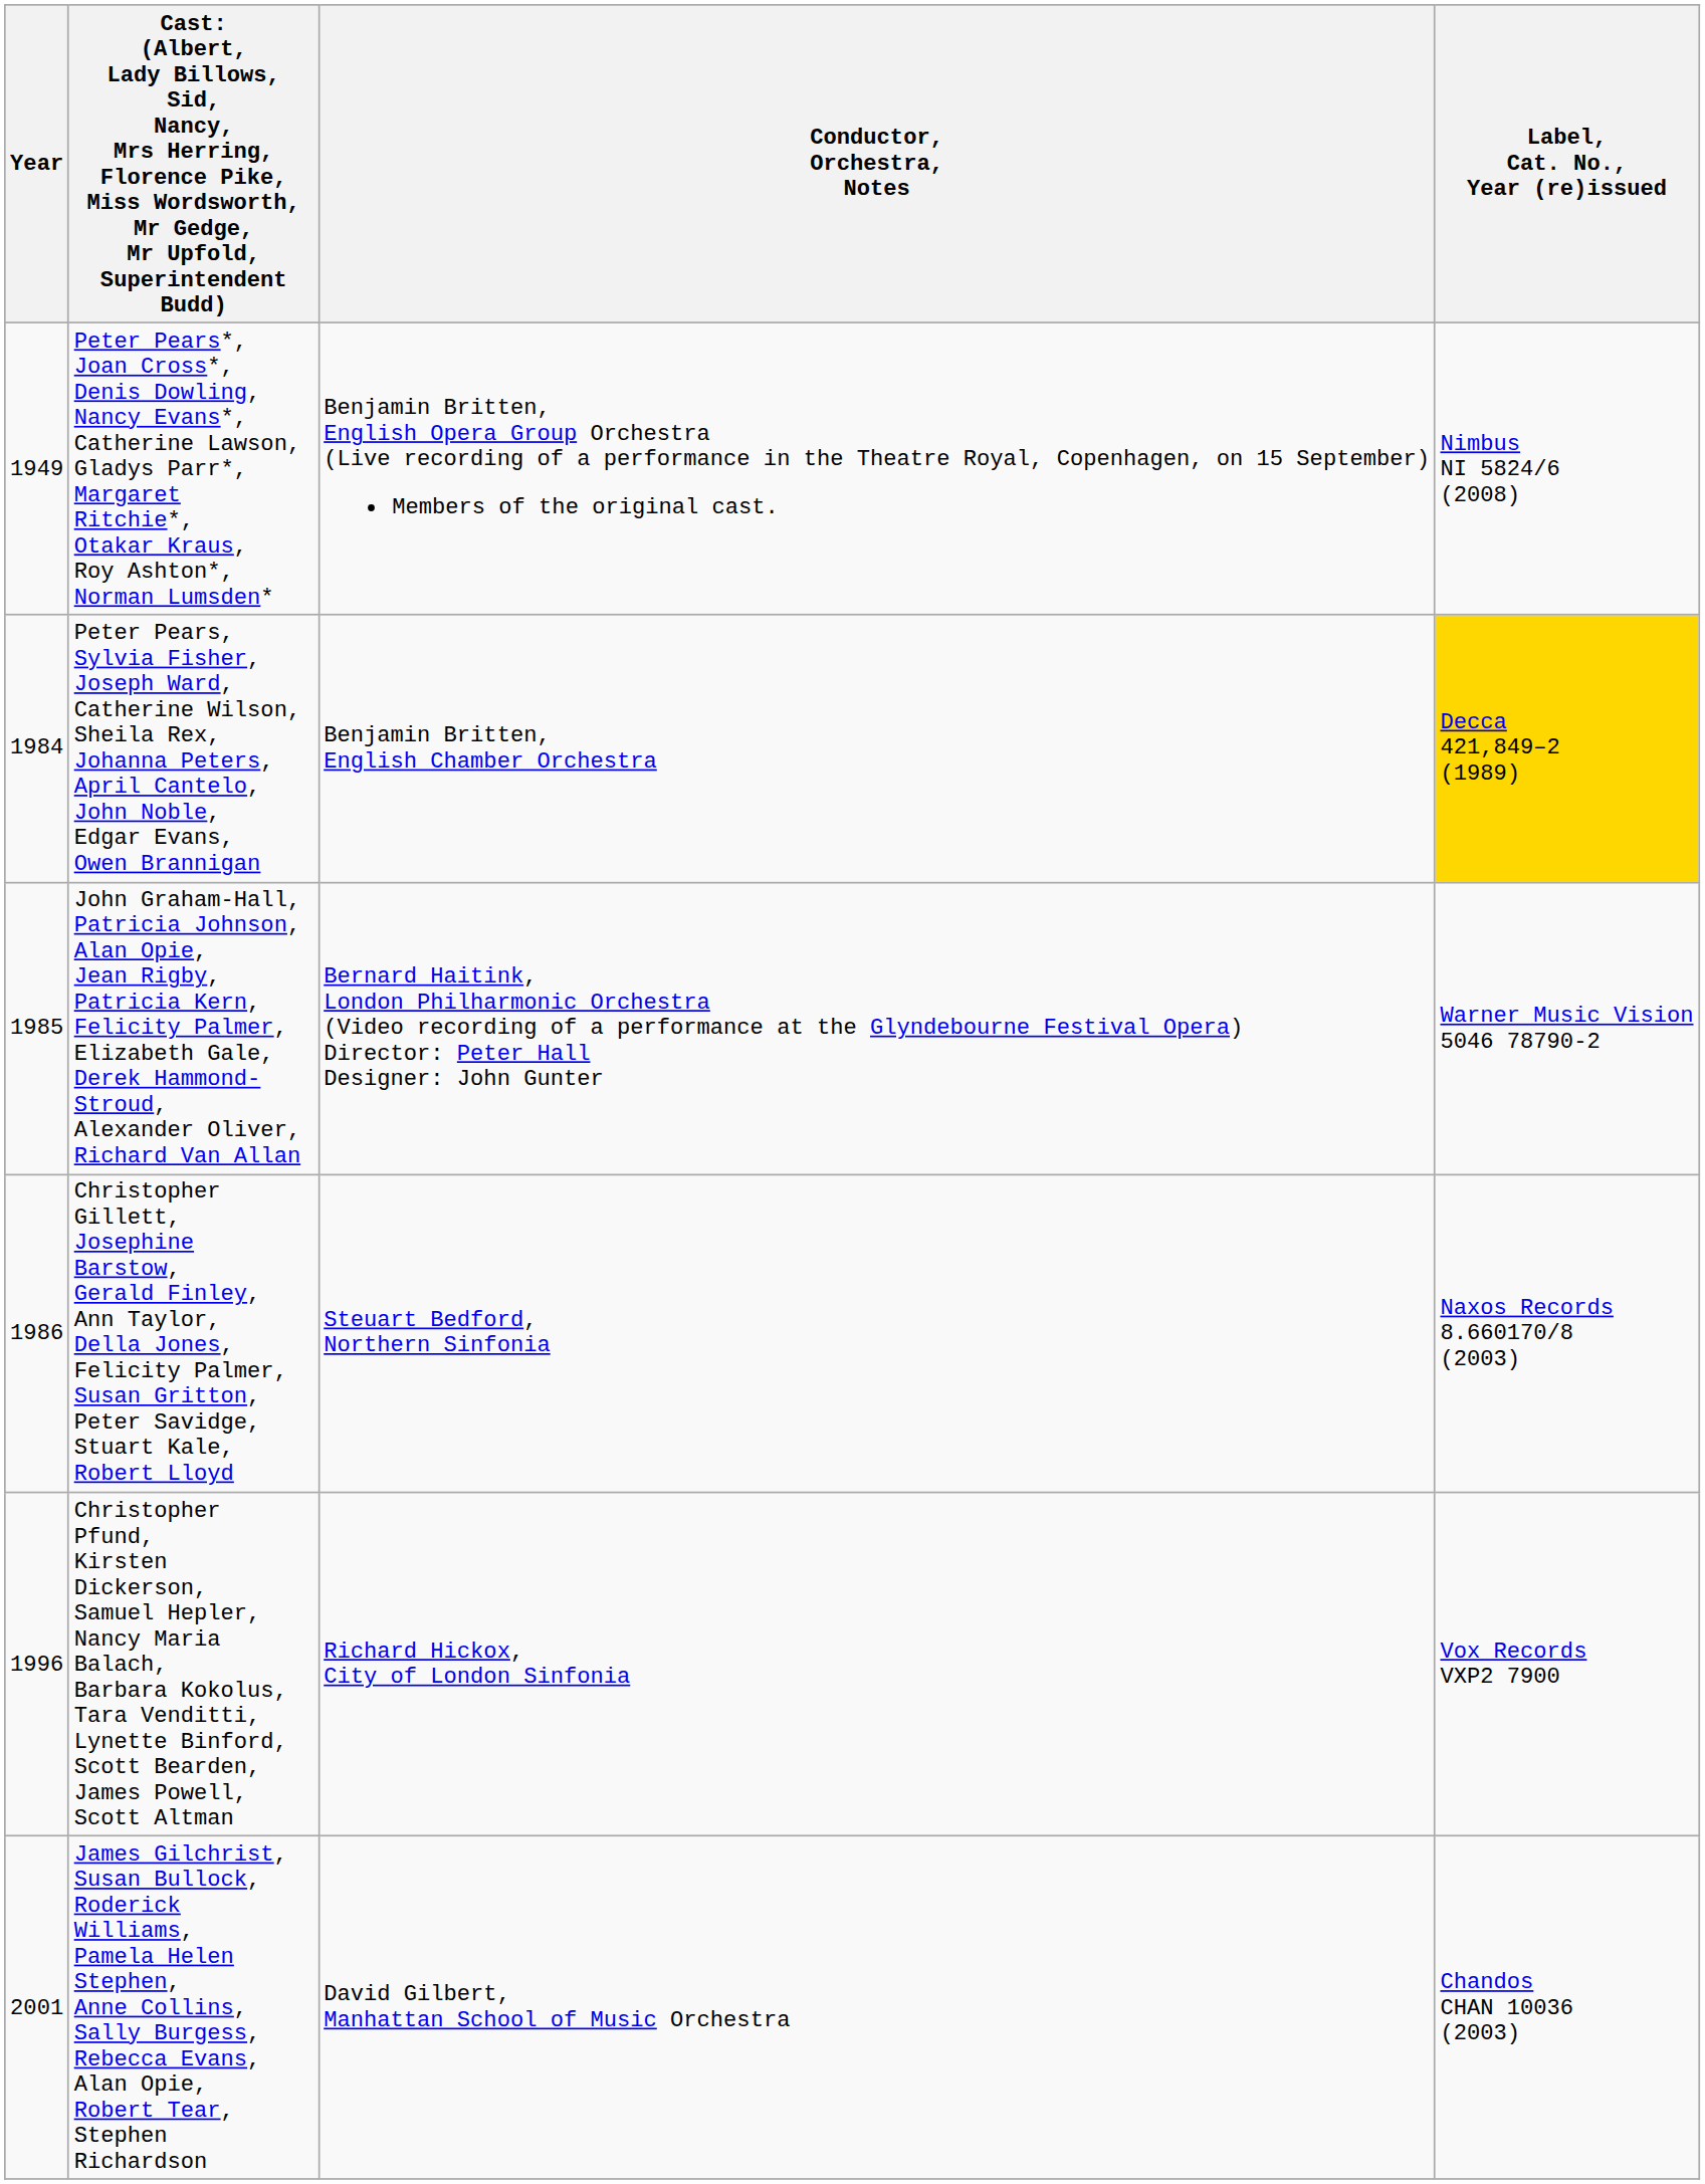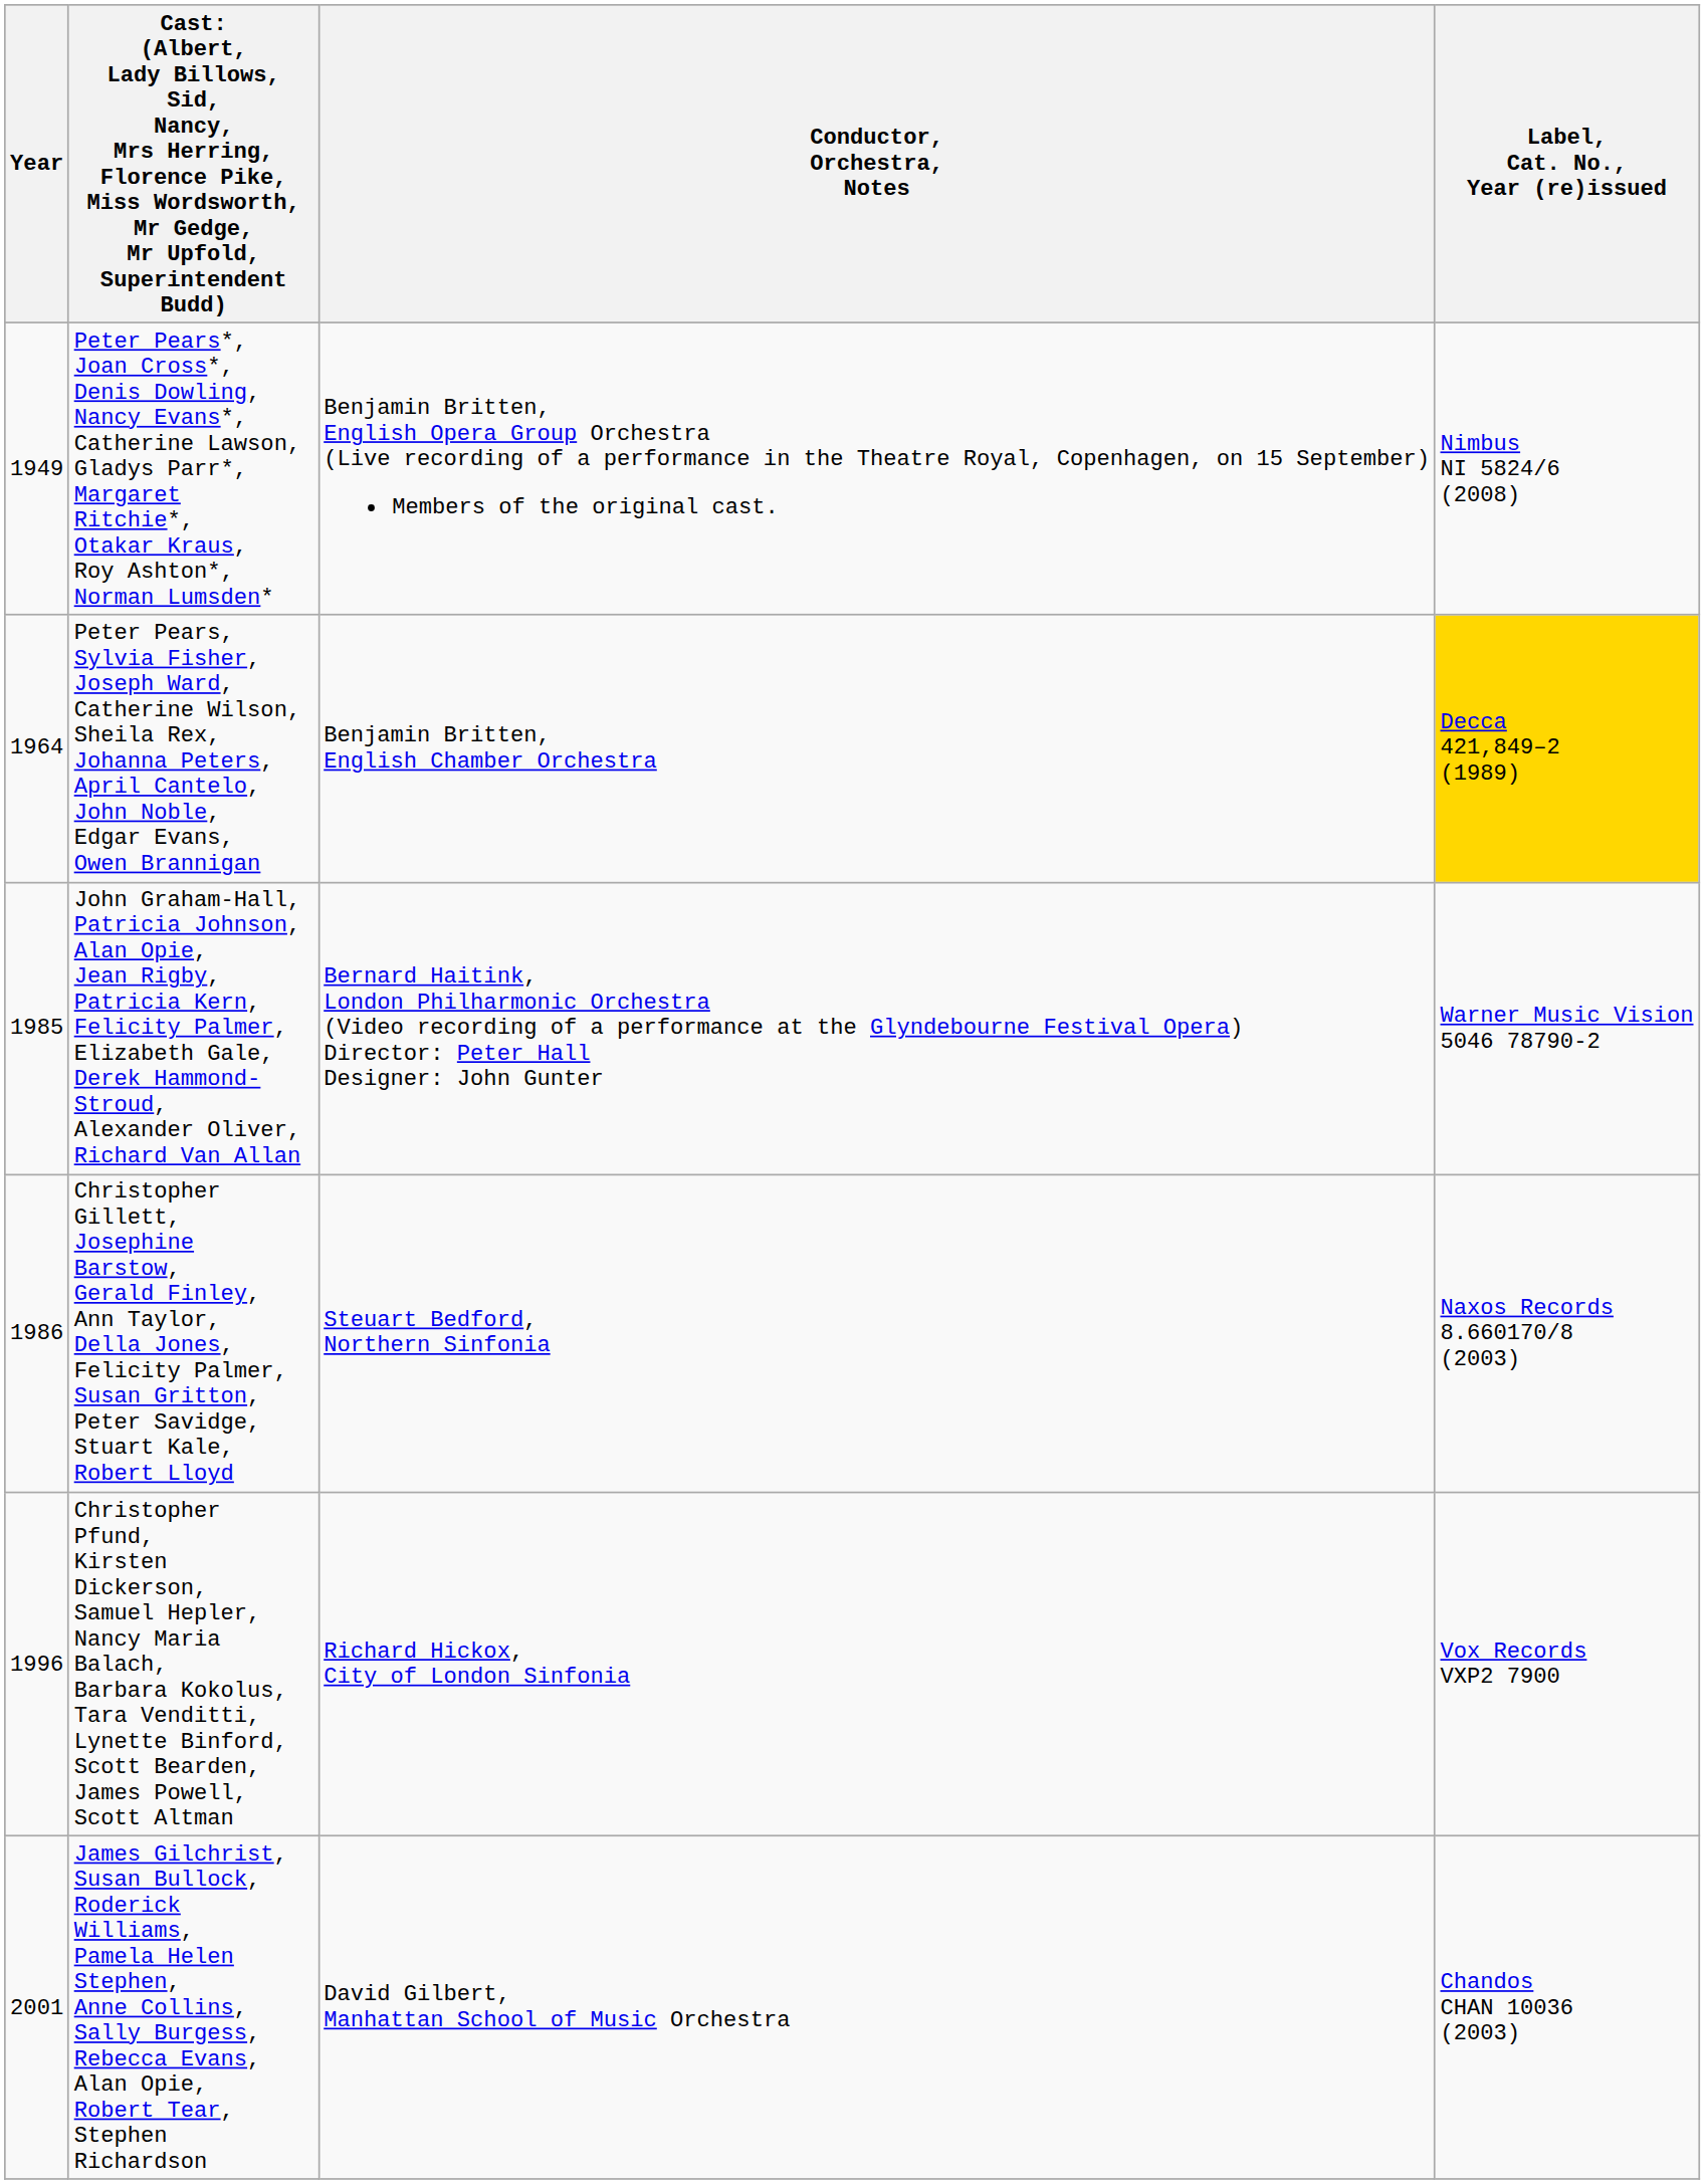row 3 | Year: 1984 -> 1964
